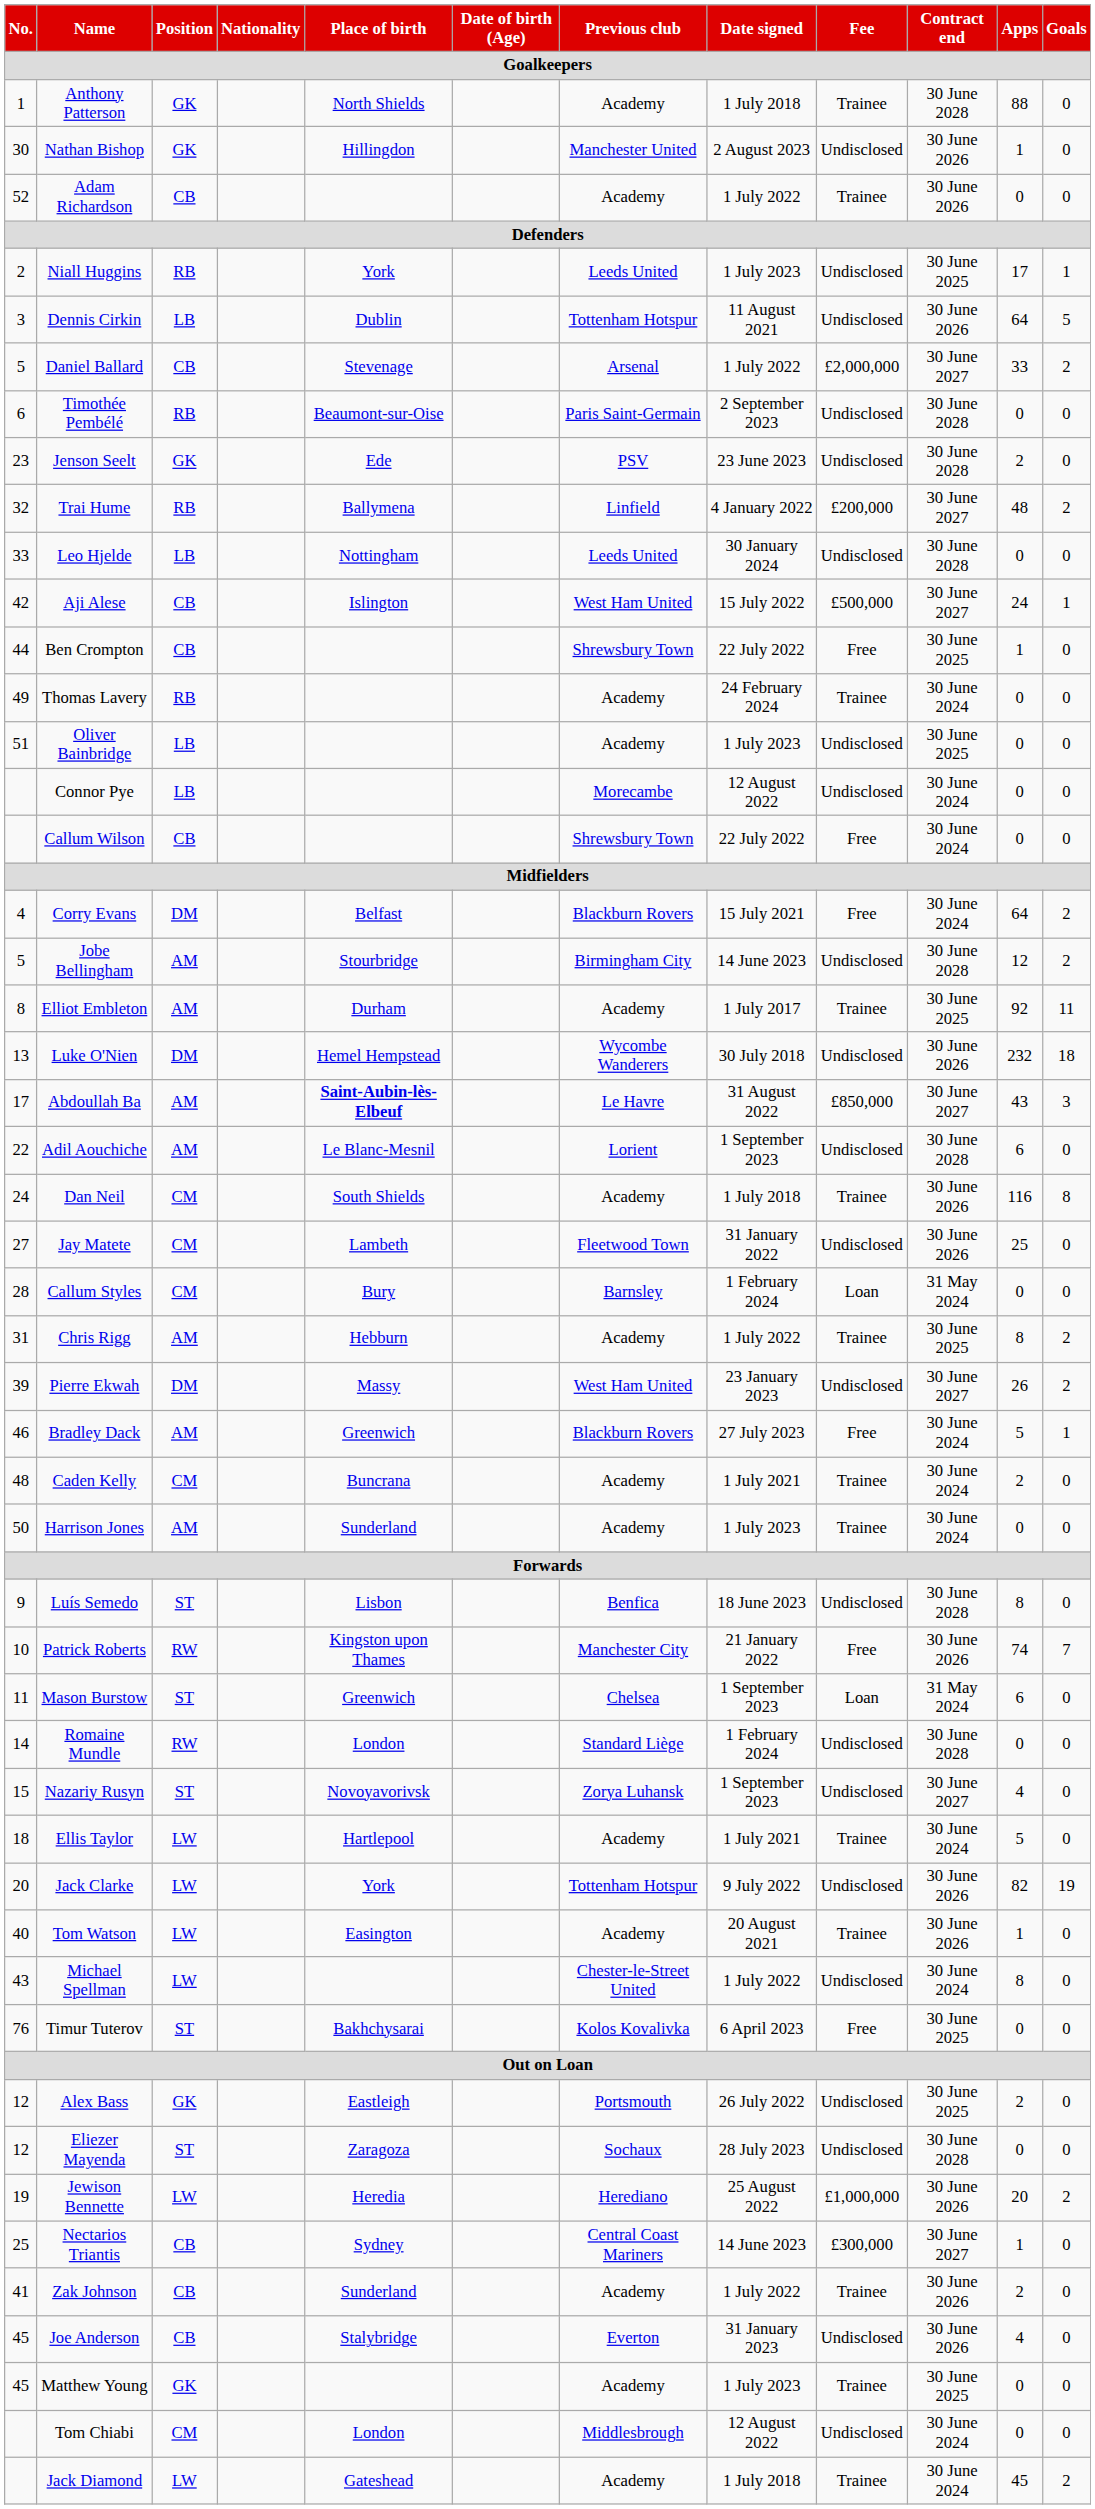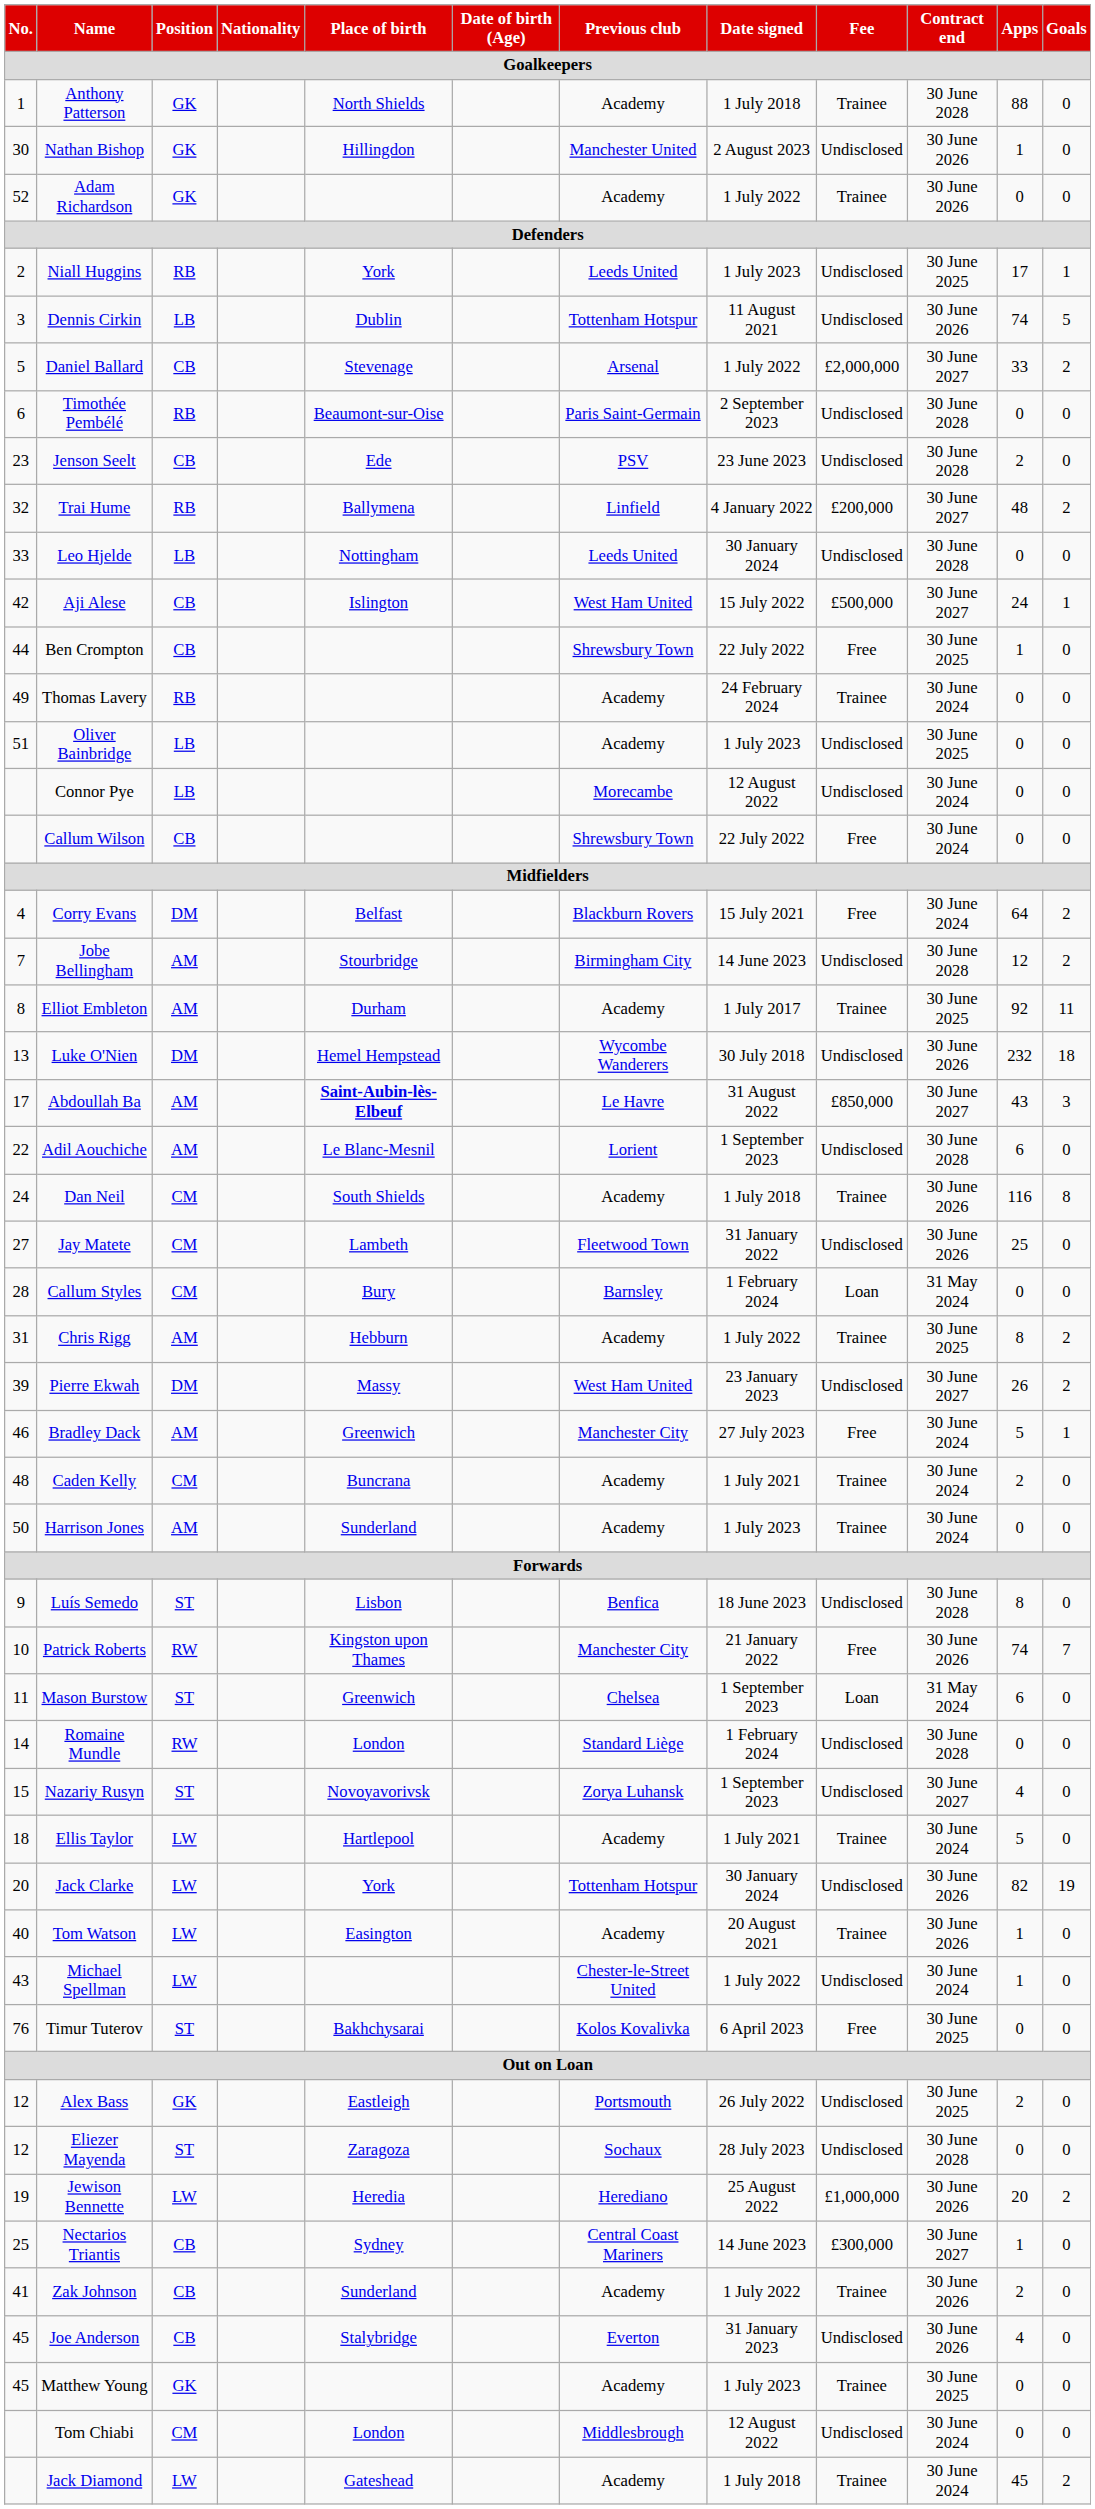Adam Richardson | Position: CB -> GK
Dennis Cirkin | Apps: 64 -> 74
Jenson Seelt | Position: GK -> CB
Jobe Bellingham | No.: 5 -> 7
Bradley Dack | Previous club: Blackburn Rovers -> Manchester City
Jack Clarke | Date signed: 9 July 2022 -> 30 January 2024
Michael Spellman | Apps: 8 -> 1
